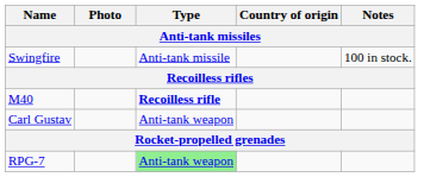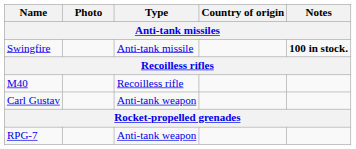Swingfire | Notes: normal -> bold
M40 | Type: bold -> normal
RPG-7 | Type: lightgreen background -> no background
